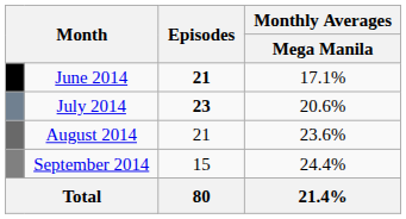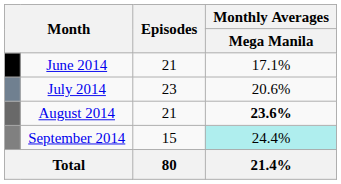June 2014 | Episodes: bold -> normal
July 2014 | Episodes: bold -> normal
August 2014 | Monthly Averages / Mega Manila: normal -> bold
September 2014 | Monthly Averages / Mega Manila: no background -> paleturquoise background
